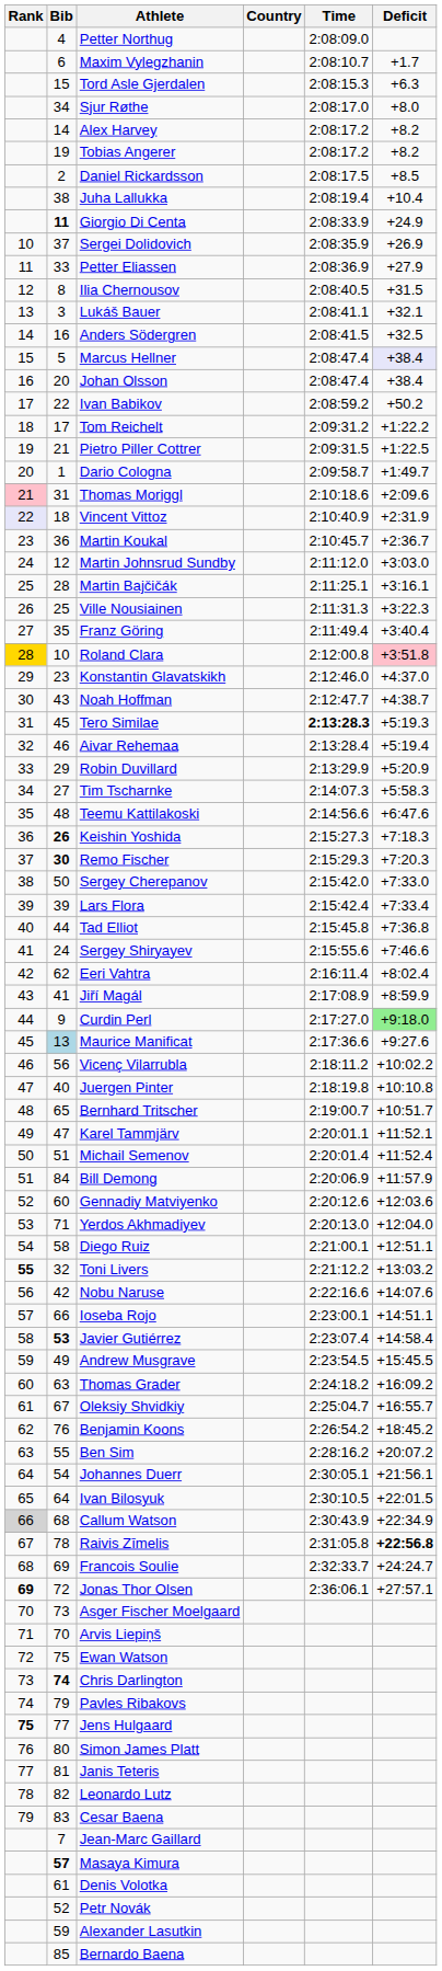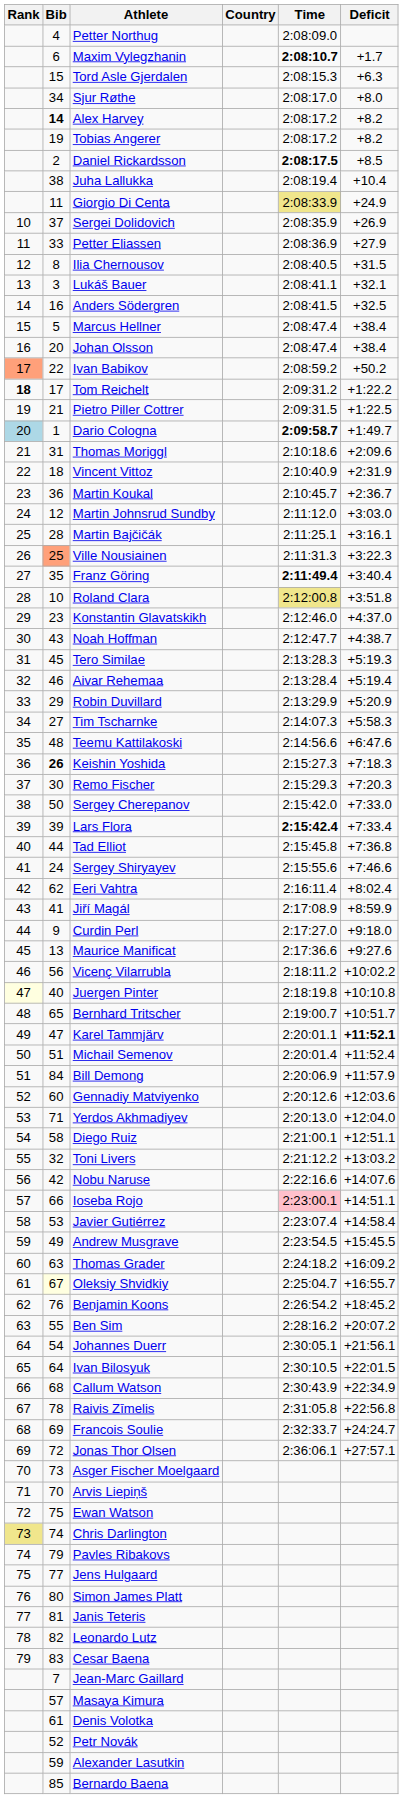Maxim Vylegzhanin | Time: normal -> bold
Alex Harvey | Bib: normal -> bold
Daniel Rickardsson | Time: normal -> bold
Giorgio Di Centa | Bib: bold -> normal
Giorgio Di Centa | Time: no background -> khaki background
Marcus Hellner | Deficit: lavender background -> no background
Ivan Babikov | Rank: no background -> lightsalmon background
Tom Reichelt | Rank: normal -> bold
Dario Cologna | Rank: no background -> lightblue background
Dario Cologna | Time: normal -> bold
Thomas Moriggl | Rank: pink background -> no background
Vincent Vittoz | Rank: lavender background -> no background
Ville Nousiainen | Bib: no background -> lightsalmon background
Franz Göring | Time: normal -> bold
Roland Clara | Rank: gold background -> no background
Roland Clara | Time: no background -> khaki background
Roland Clara | Deficit: pink background -> no background
Tero Similae | Time: bold -> normal
Remo Fischer | Bib: bold -> normal
Lars Flora | Time: normal -> bold
Curdin Perl | Deficit: lightgreen background -> no background
Maurice Manificat | Bib: lightblue background -> no background
Juergen Pinter | Rank: no background -> lightyellow background
Karel Tammjärv | Deficit: normal -> bold
Toni Livers | Rank: bold -> normal
Ioseba Rojo | Time: no background -> pink background
Javier Gutiérrez | Bib: bold -> normal
Oleksiy Shvidkiy | Bib: no background -> lightyellow background
Callum Watson | Rank: lightgrey background -> no background
Raivis Zīmelis | Deficit: bold -> normal
Jonas Thor Olsen | Rank: bold -> normal
Chris Darlington | Rank: no background -> khaki background
Chris Darlington | Bib: bold -> normal
Jens Hulgaard | Rank: bold -> normal
Masaya Kimura | Bib: bold -> normal
